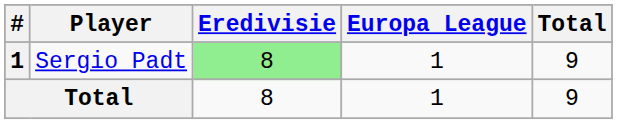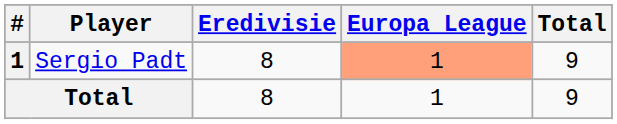row 2 | Eredivisie: lightgreen background -> no background
row 2 | Europa League: no background -> lightsalmon background
